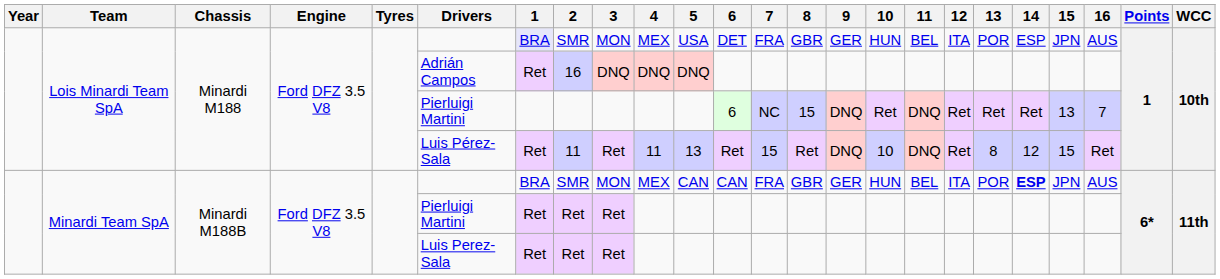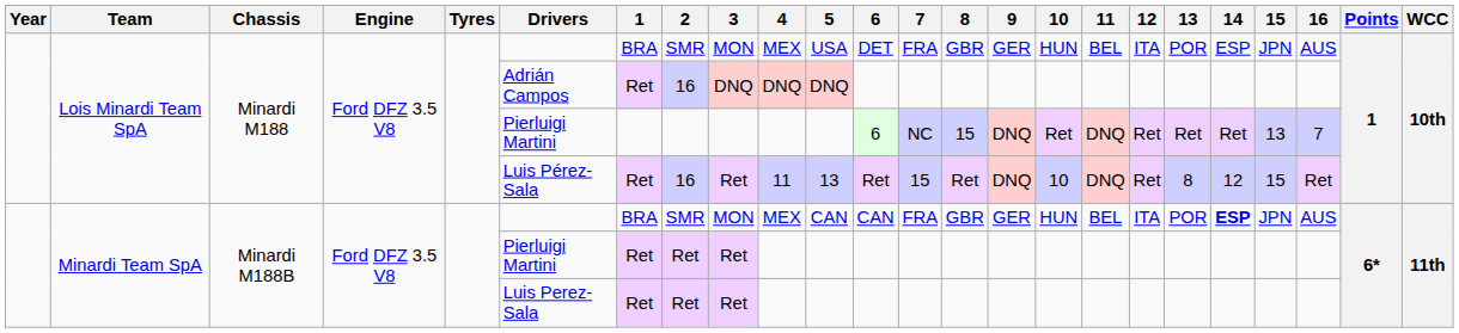row 2 | 1: lavender background -> no background
row 5 | 2: 11 -> 16
